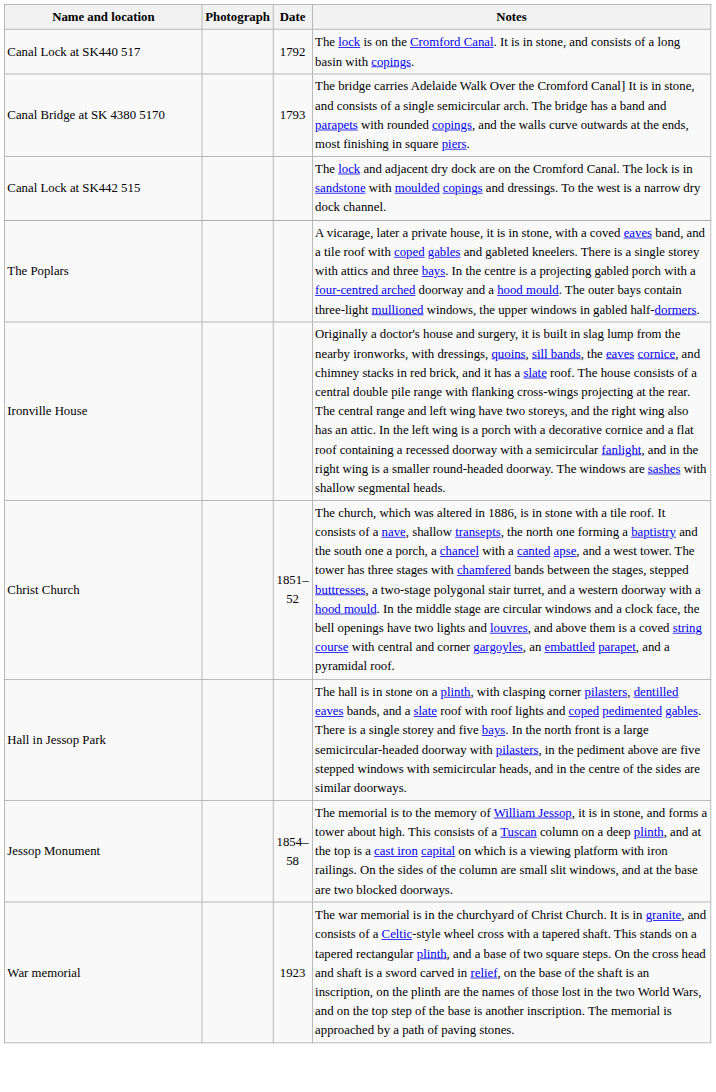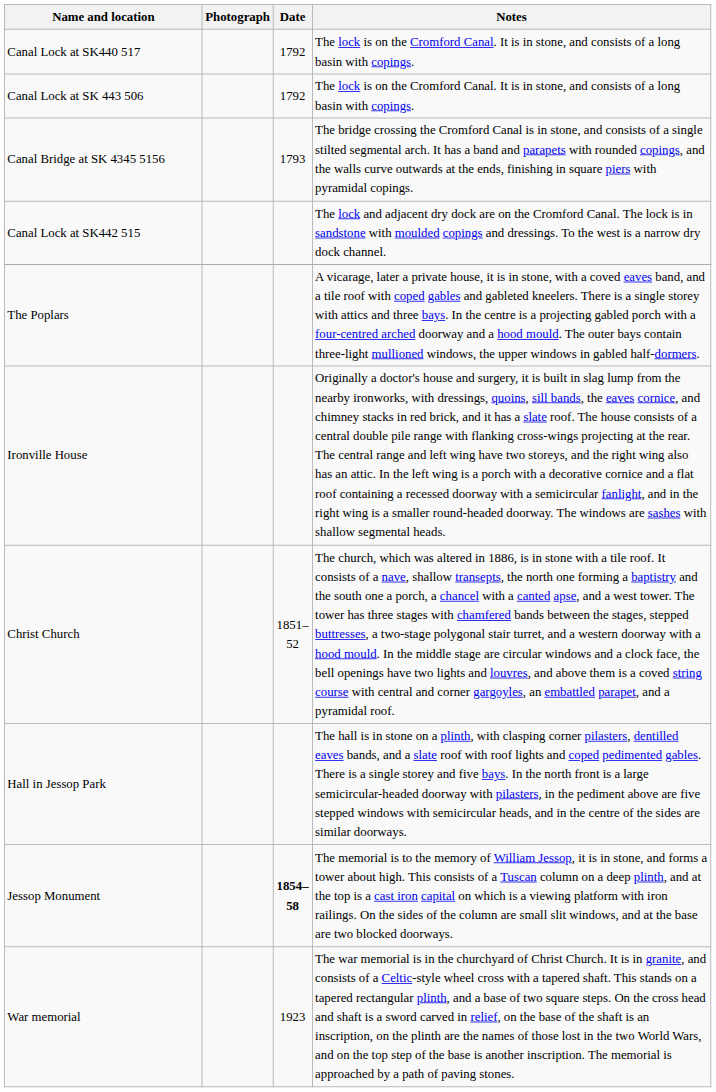+ row: Canal Lock at SK 443 506 | 1792 | The lock is on the Cromford Canal. It is in stone, and consists of a long basin with copings.
+ row: Canal Bridge at SK 4345 5156 | 1793 | The bridge crossing the Cromford Canal is in stone, and consists of a single stilted segmental arch. It has a band and parapets with rounded copings, and the walls curve outwards at the ends, finishing in square piers with pyramidal copings.
- row: Canal Bridge at SK 4380 5170 | 1793 | The bridge carries Adelaide Walk Over the Cromford Canal] It is in stone, and consists of a single semicircular arch. The bridge has a band and parapets with rounded copings, and the walls curve outwards at the ends, most finishing in square piers.
Jessop Monument | Date: normal -> bold
